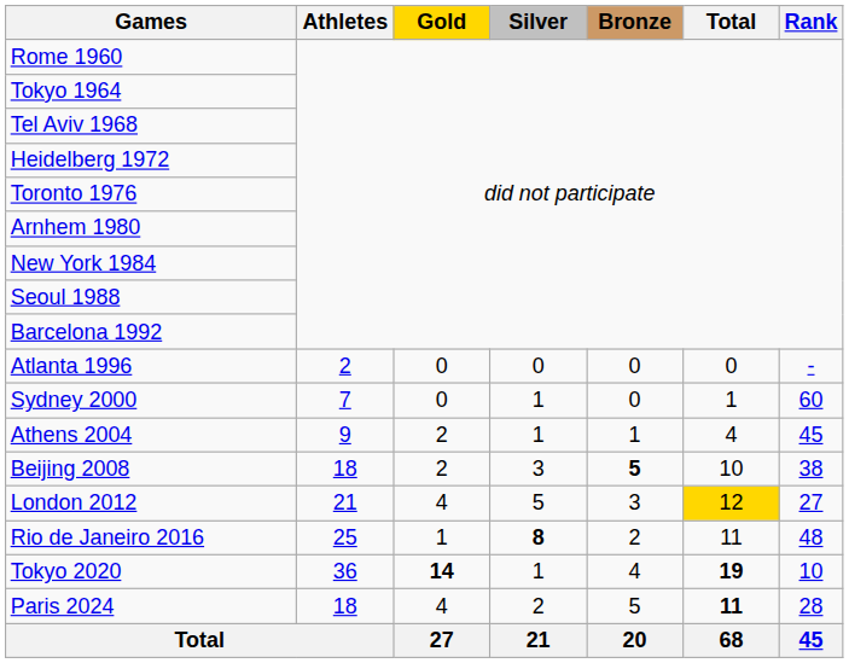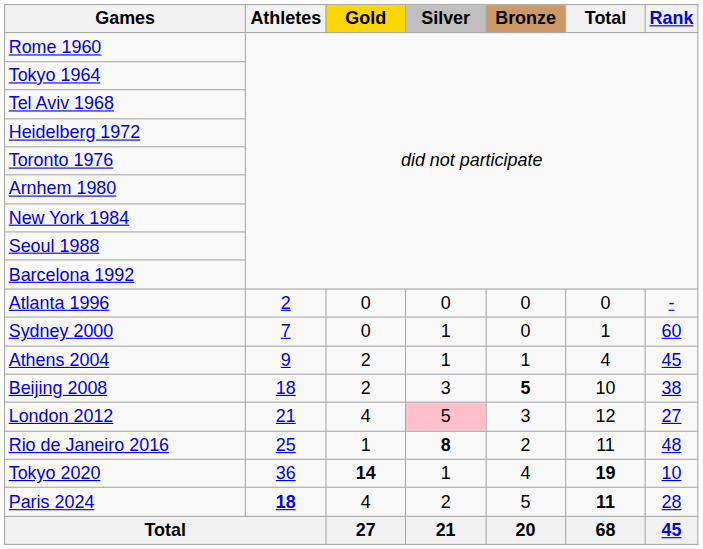London 2012 | Silver: no background -> pink background
London 2012 | Total: gold background -> no background
Paris 2024 | Athletes: normal -> bold
